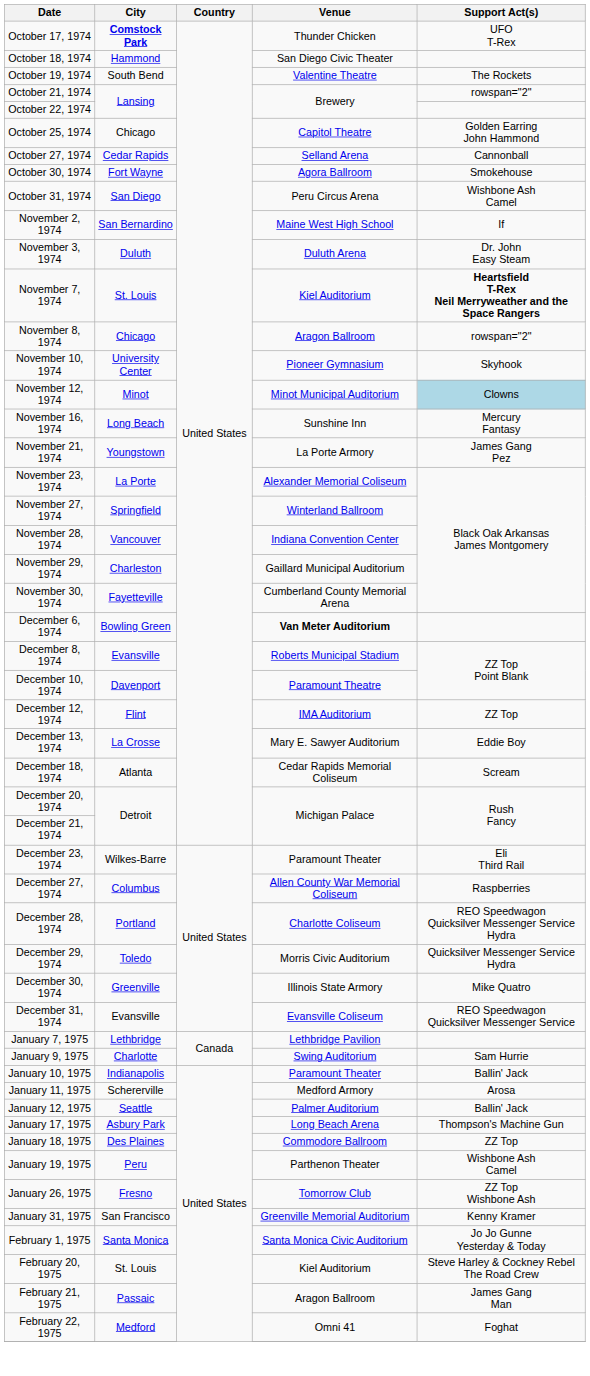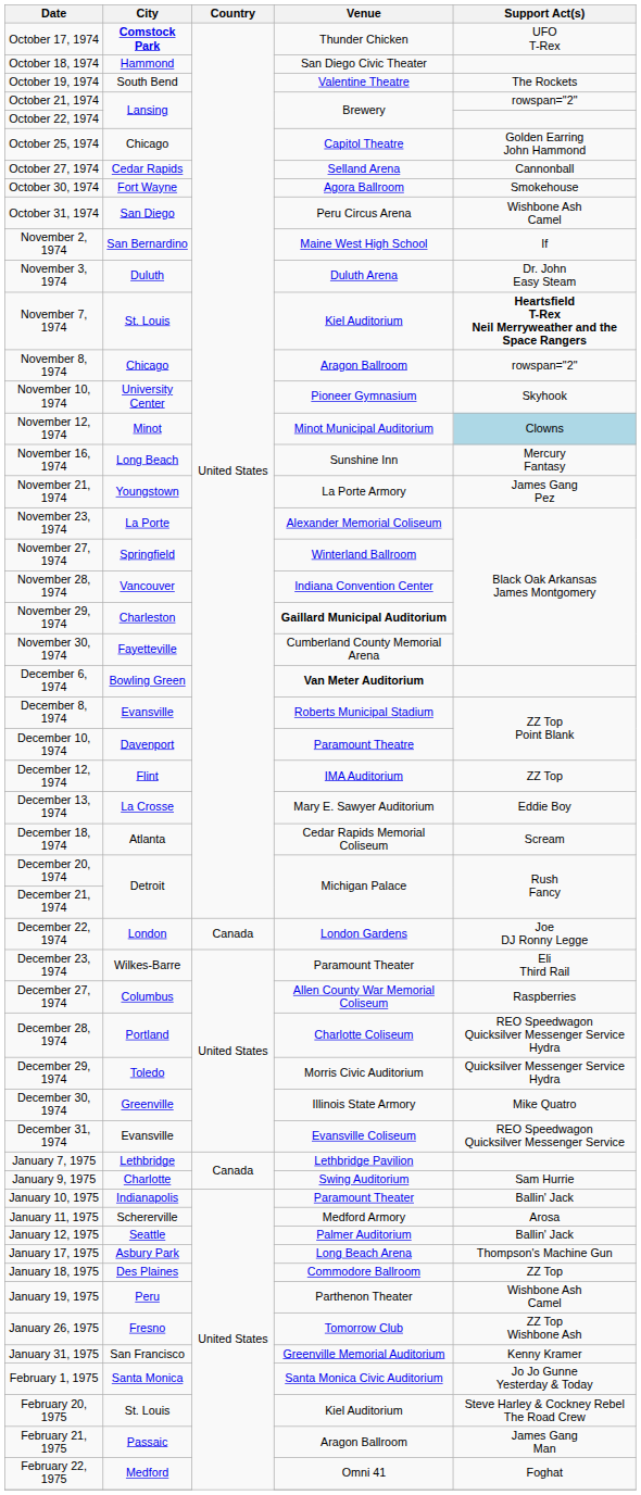November 29, 1974 | Venue: normal -> bold
+ row: December 22, 1974 | London | Canada | London Gardens | Joe DJ Ronny Legge
